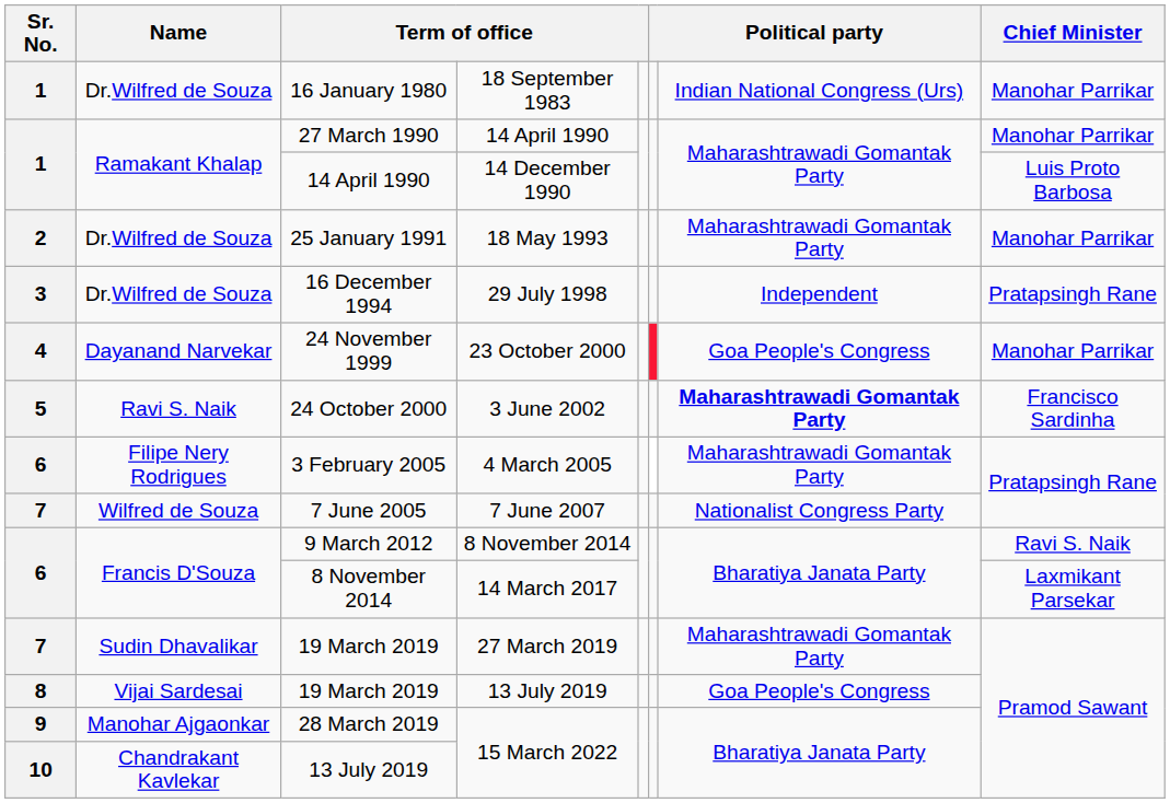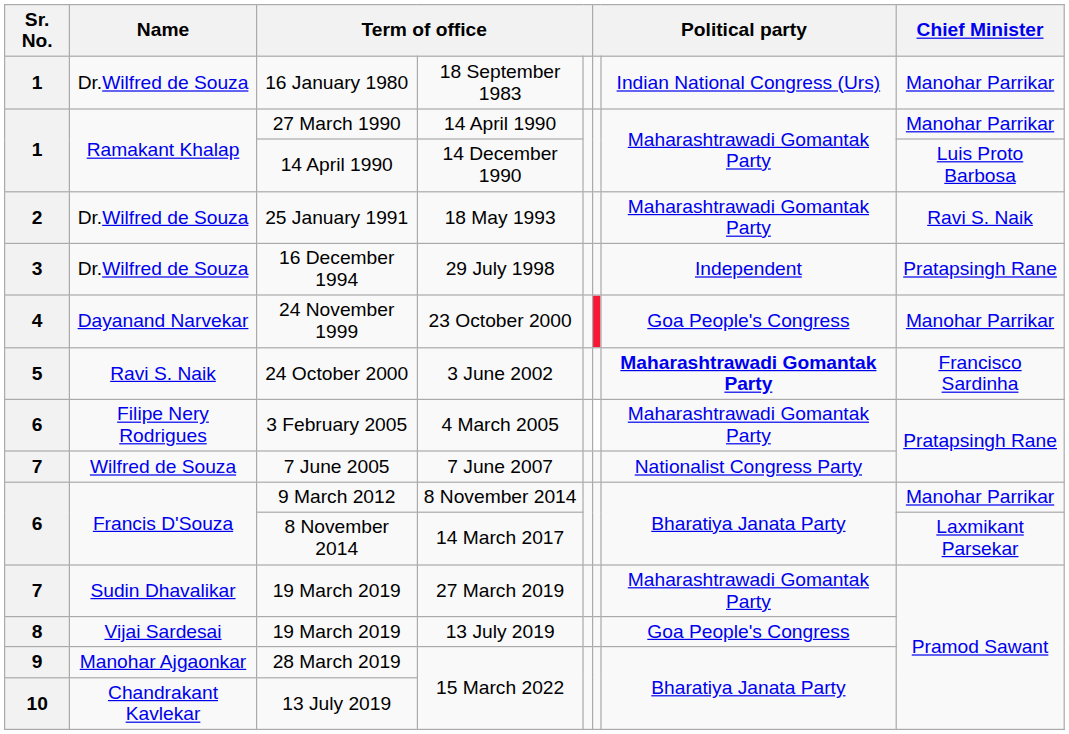25 January 1991 | Chief Minister: Manohar Parrikar -> Ravi S. Naik
9 March 2012 | Chief Minister: Ravi S. Naik -> Manohar Parrikar
